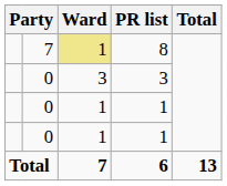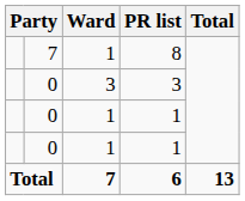8 | Ward: khaki background -> no background
